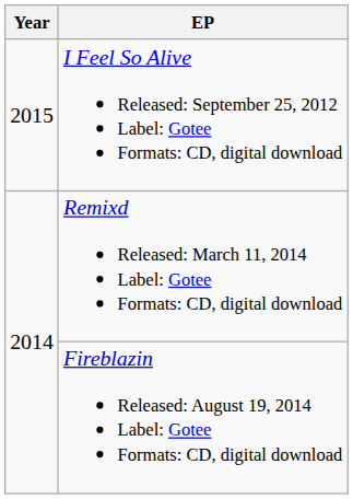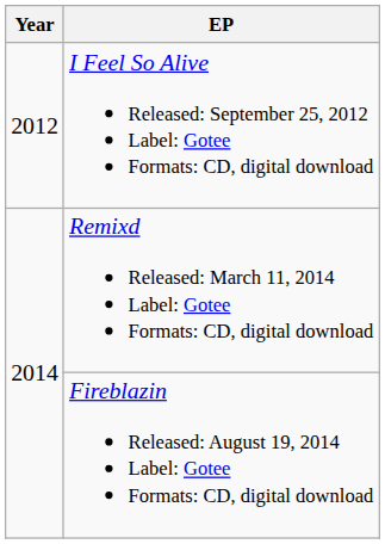row 2 | Year: 2015 -> 2012
